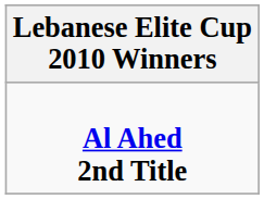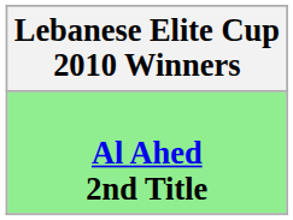row 2 | column 1: no background -> lightgreen background
